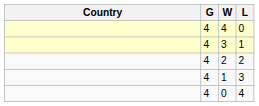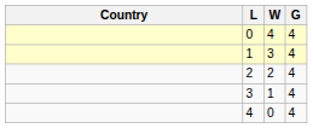columns swapped: G <-> L
